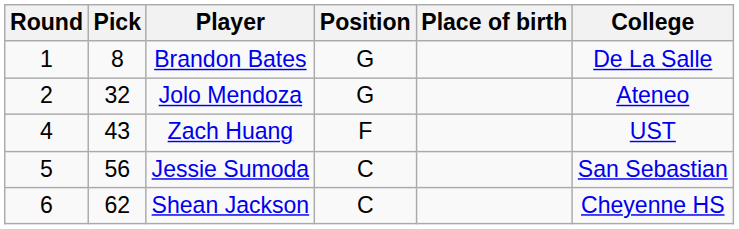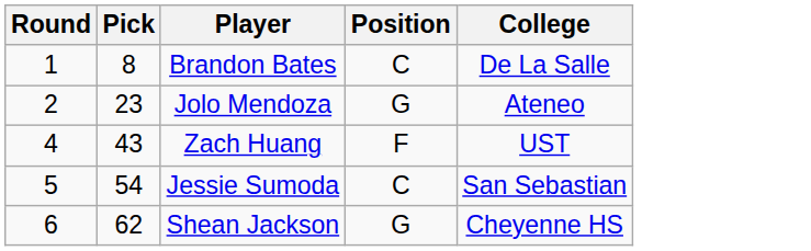- column: Place of birth
Brandon Bates | Position: G -> C
Jolo Mendoza | Pick: 32 -> 23
Jessie Sumoda | Pick: 56 -> 54
Shean Jackson | Position: C -> G
